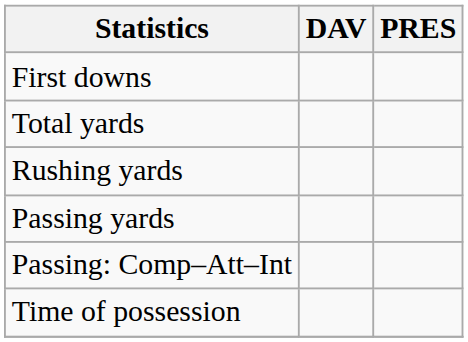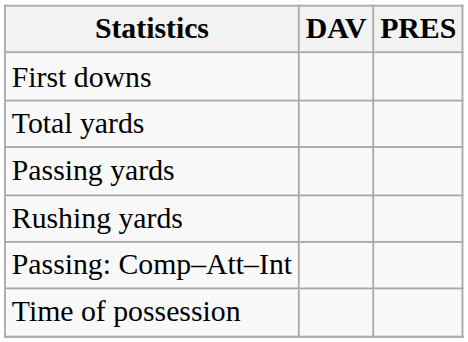rows swapped: Rushing yards <-> Passing yards
